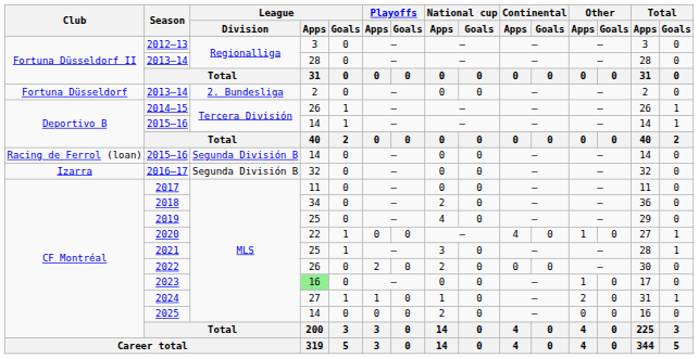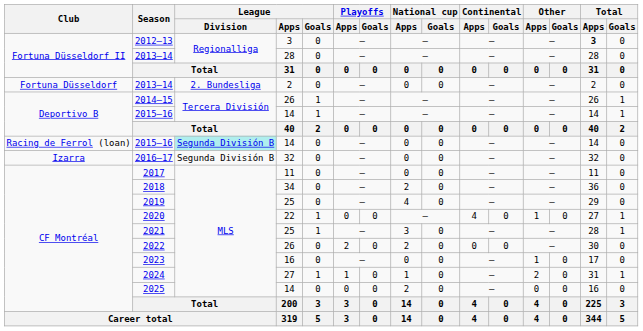2012–13 | Total / Apps: normal -> bold
Racing de Ferrol (loan) / 2015–16 | League / Division: no background -> paleturquoise background
2023 | League / Apps: lightgreen background -> no background
